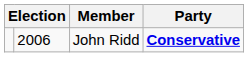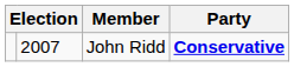John Ridd | column 2: 2006 -> 2007
